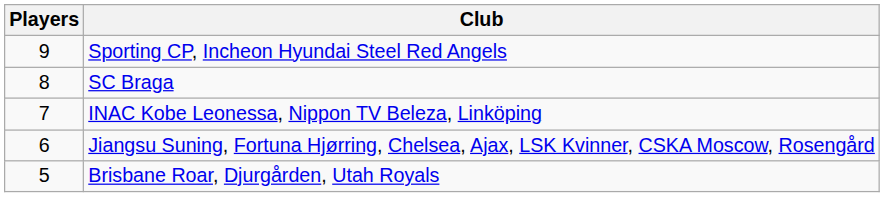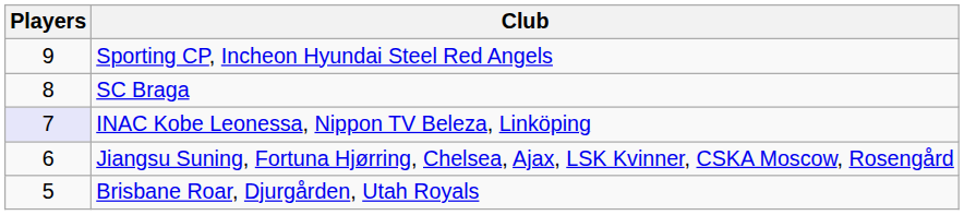INAC Kobe Leonessa, Nippon TV Beleza, Linköping | Players: no background -> lavender background
